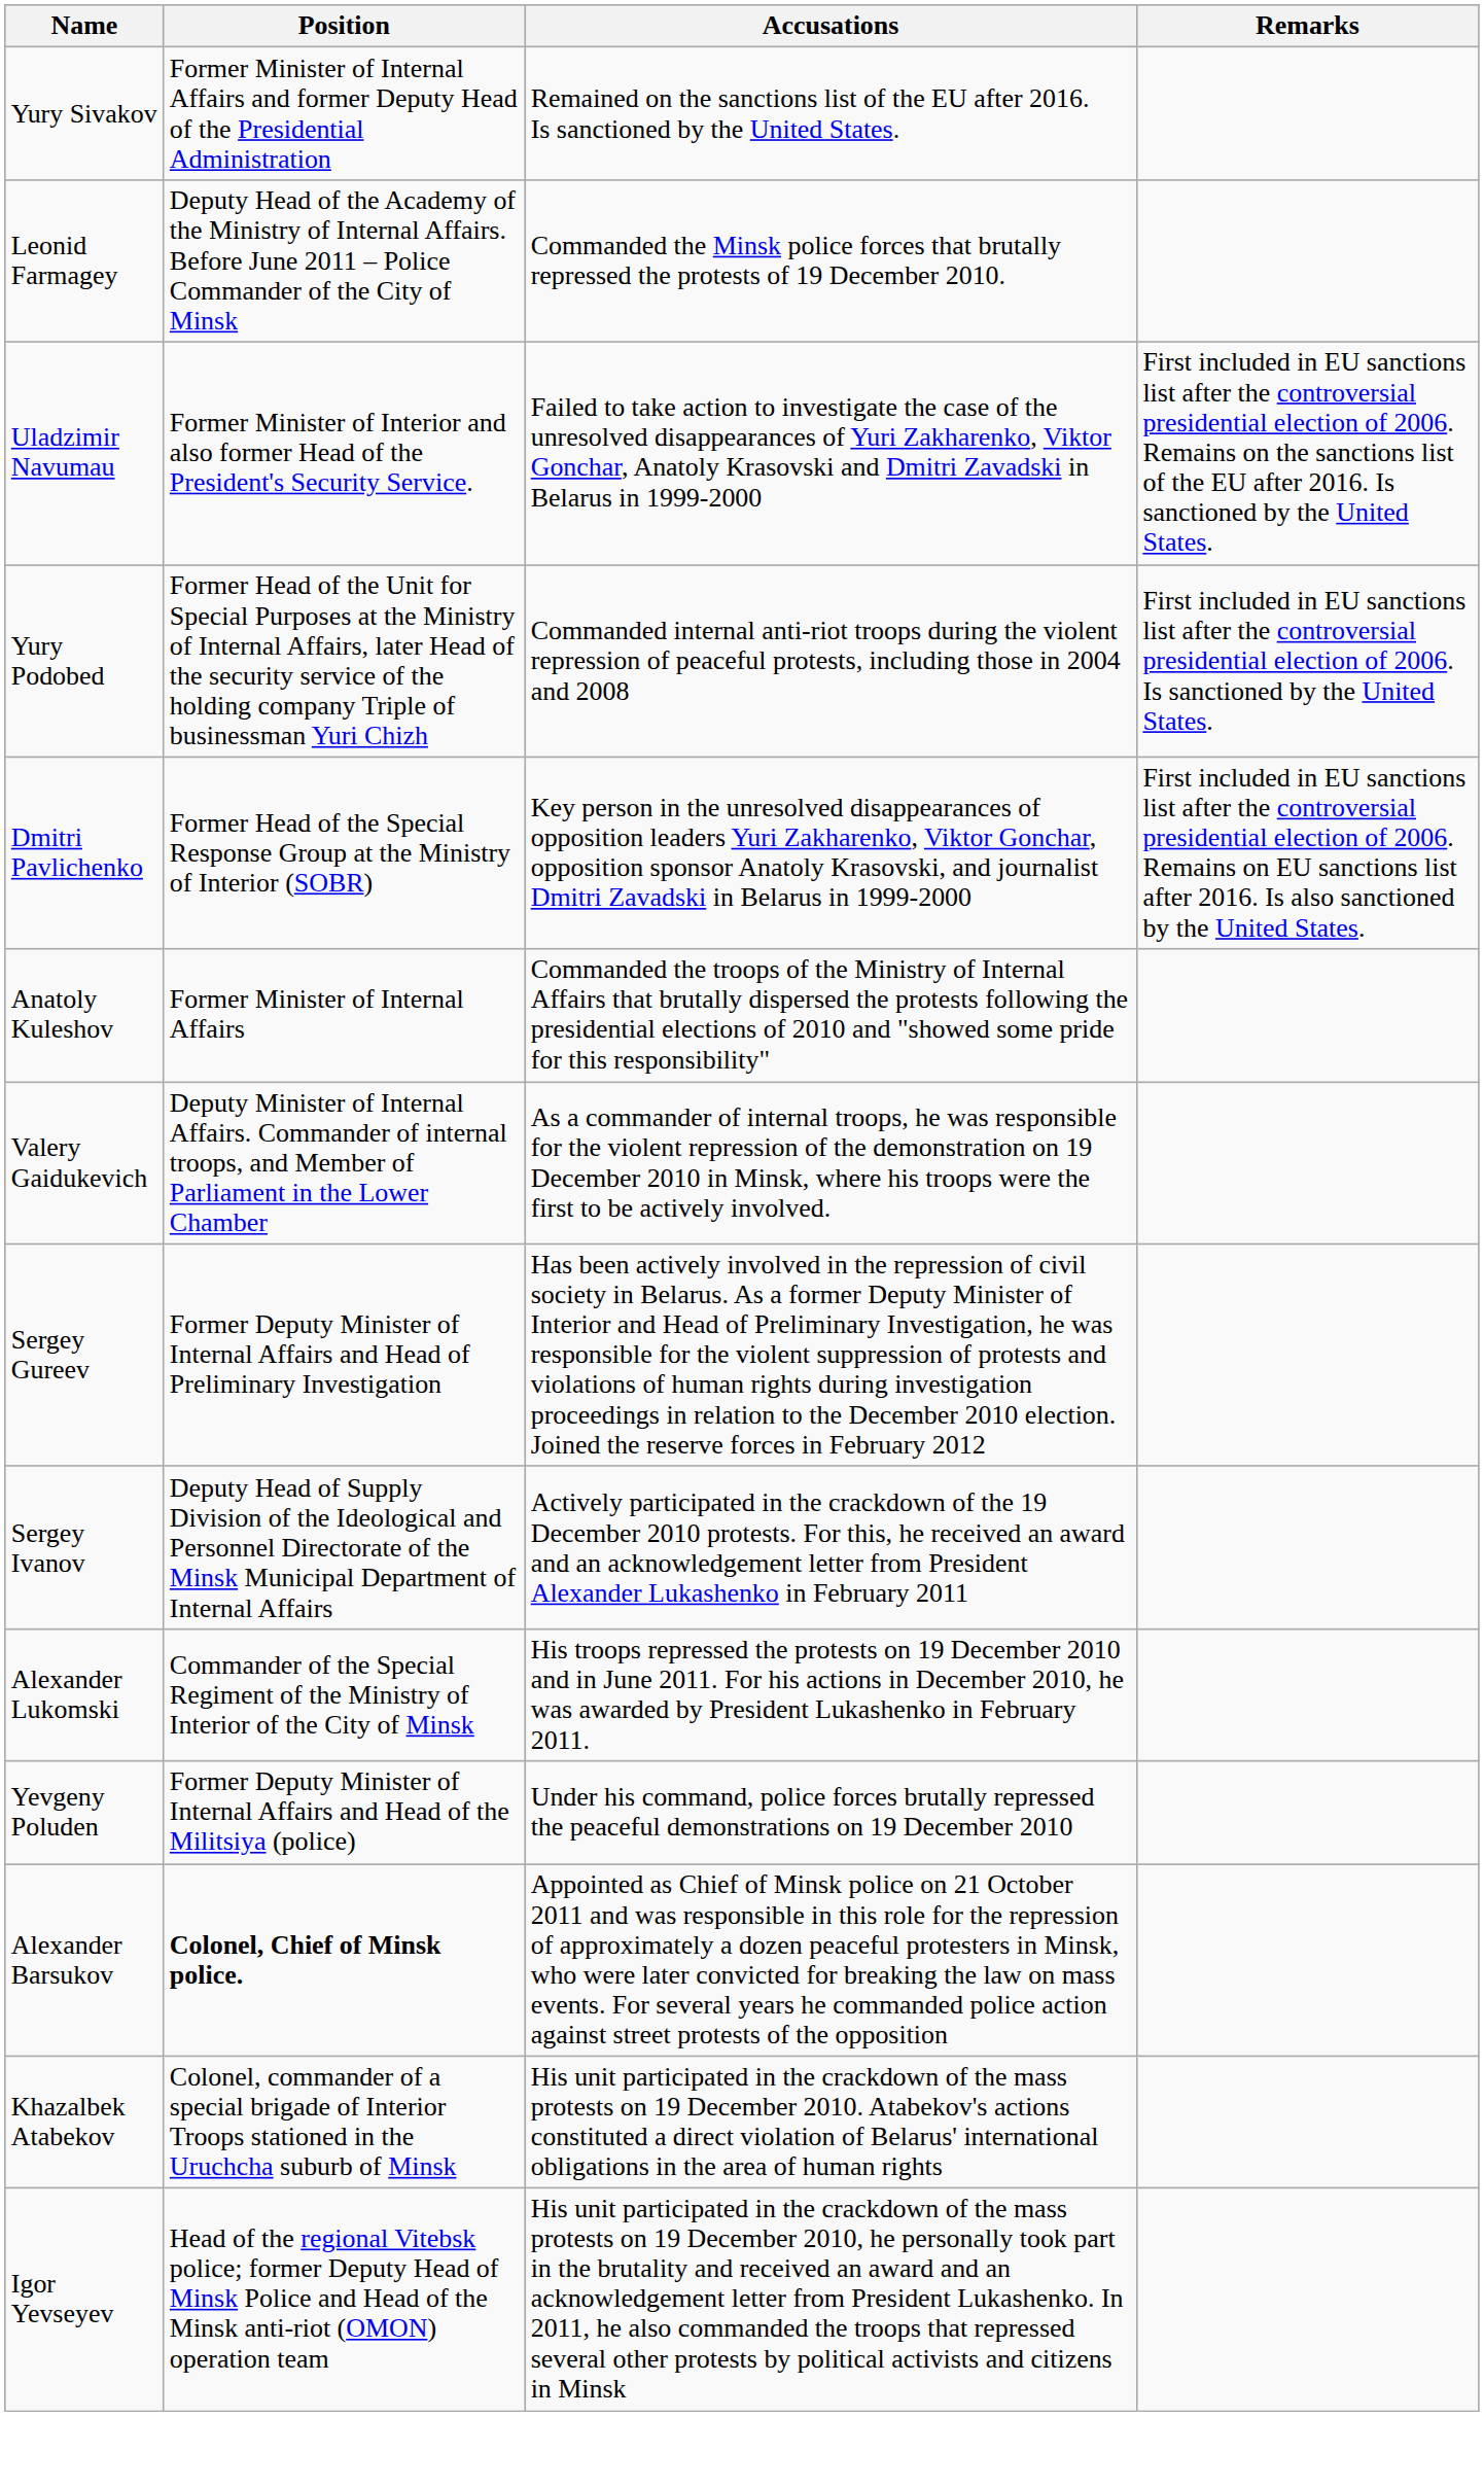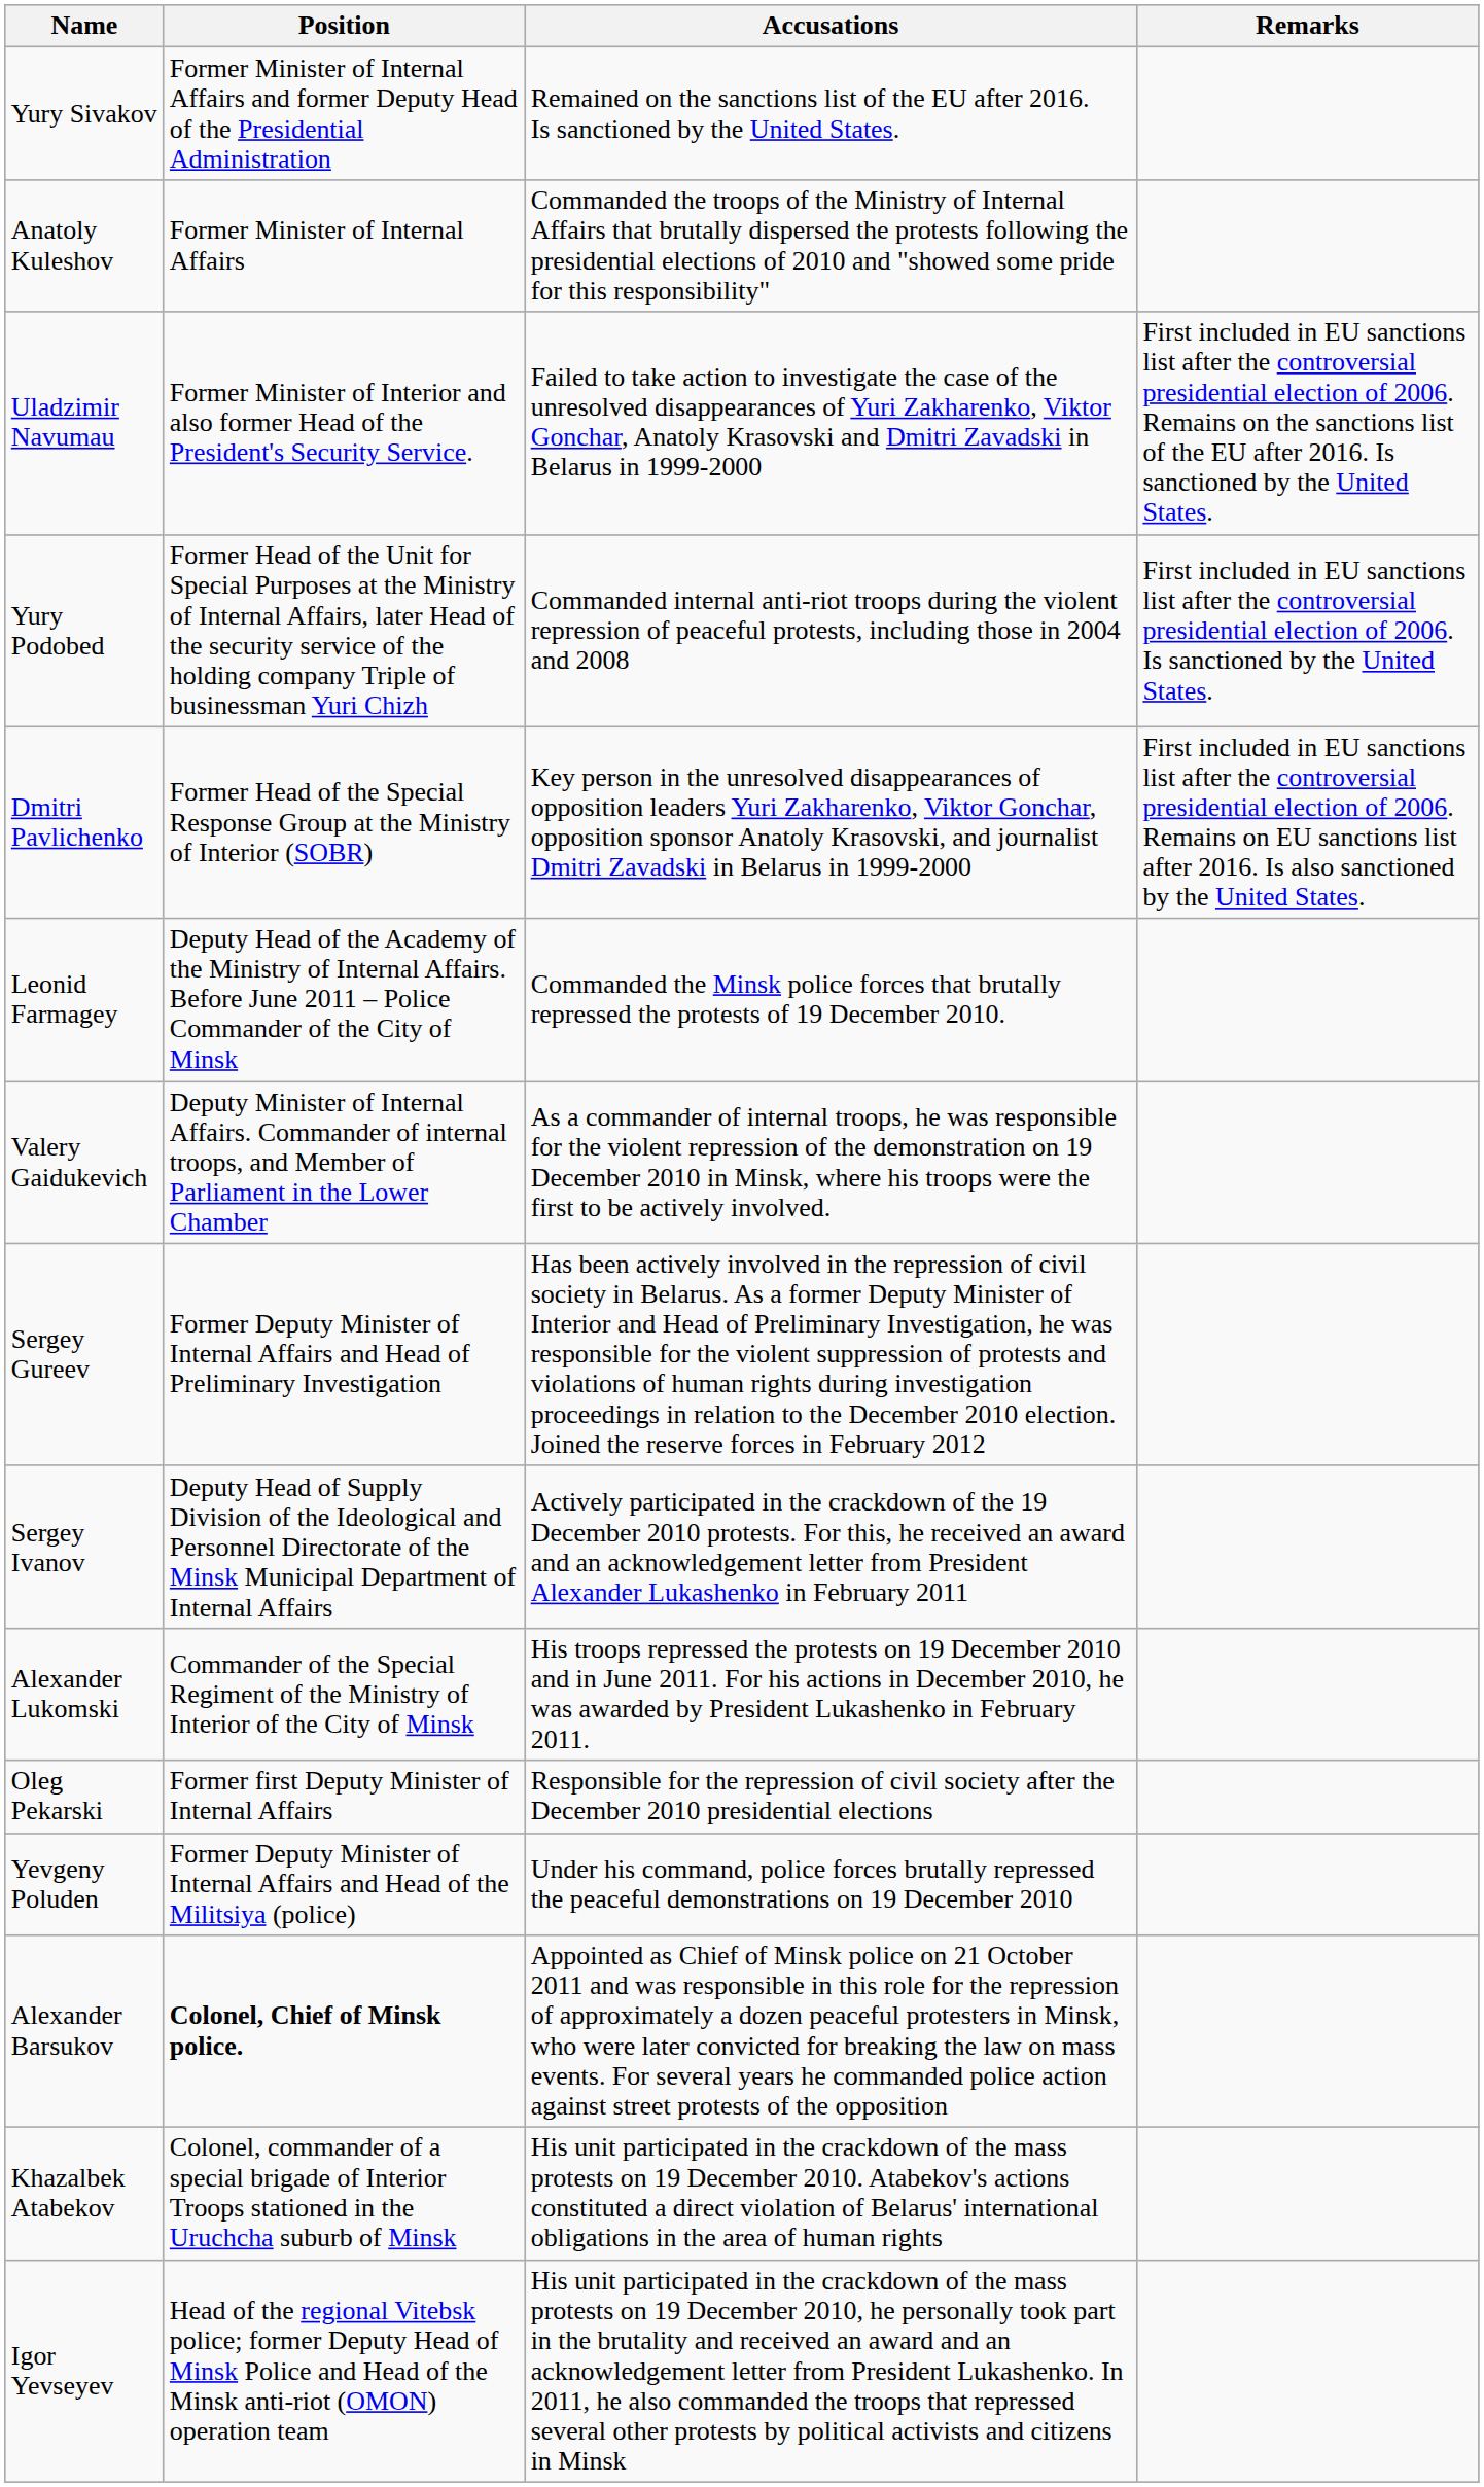rows swapped: Anatoly Kuleshov <-> Leonid Farmagey
+ row: Oleg Pekarski | Former first Deputy Minister of Internal Affairs | Responsible for the repression of civil society after the December 2010 presidential elections
